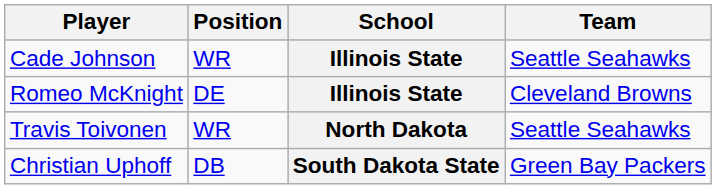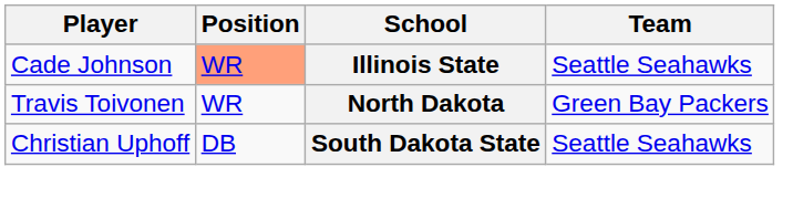Cade Johnson | Position: no background -> lightsalmon background
- row: Romeo McKnight | DE | Illinois State | Cleveland Browns
Travis Toivonen | Team: Seattle Seahawks -> Green Bay Packers
Christian Uphoff | Team: Green Bay Packers -> Seattle Seahawks
